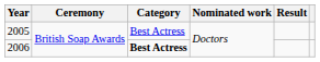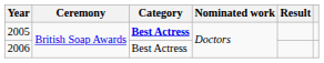2005 | Category: normal -> bold
2006 | Category: bold -> normal
